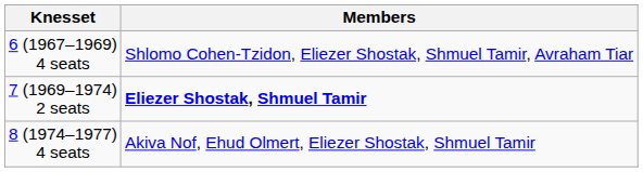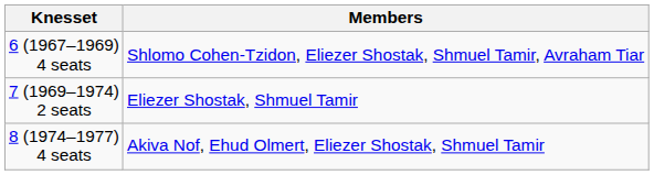7 (1969–1974) 2 seats | Members: bold -> normal
